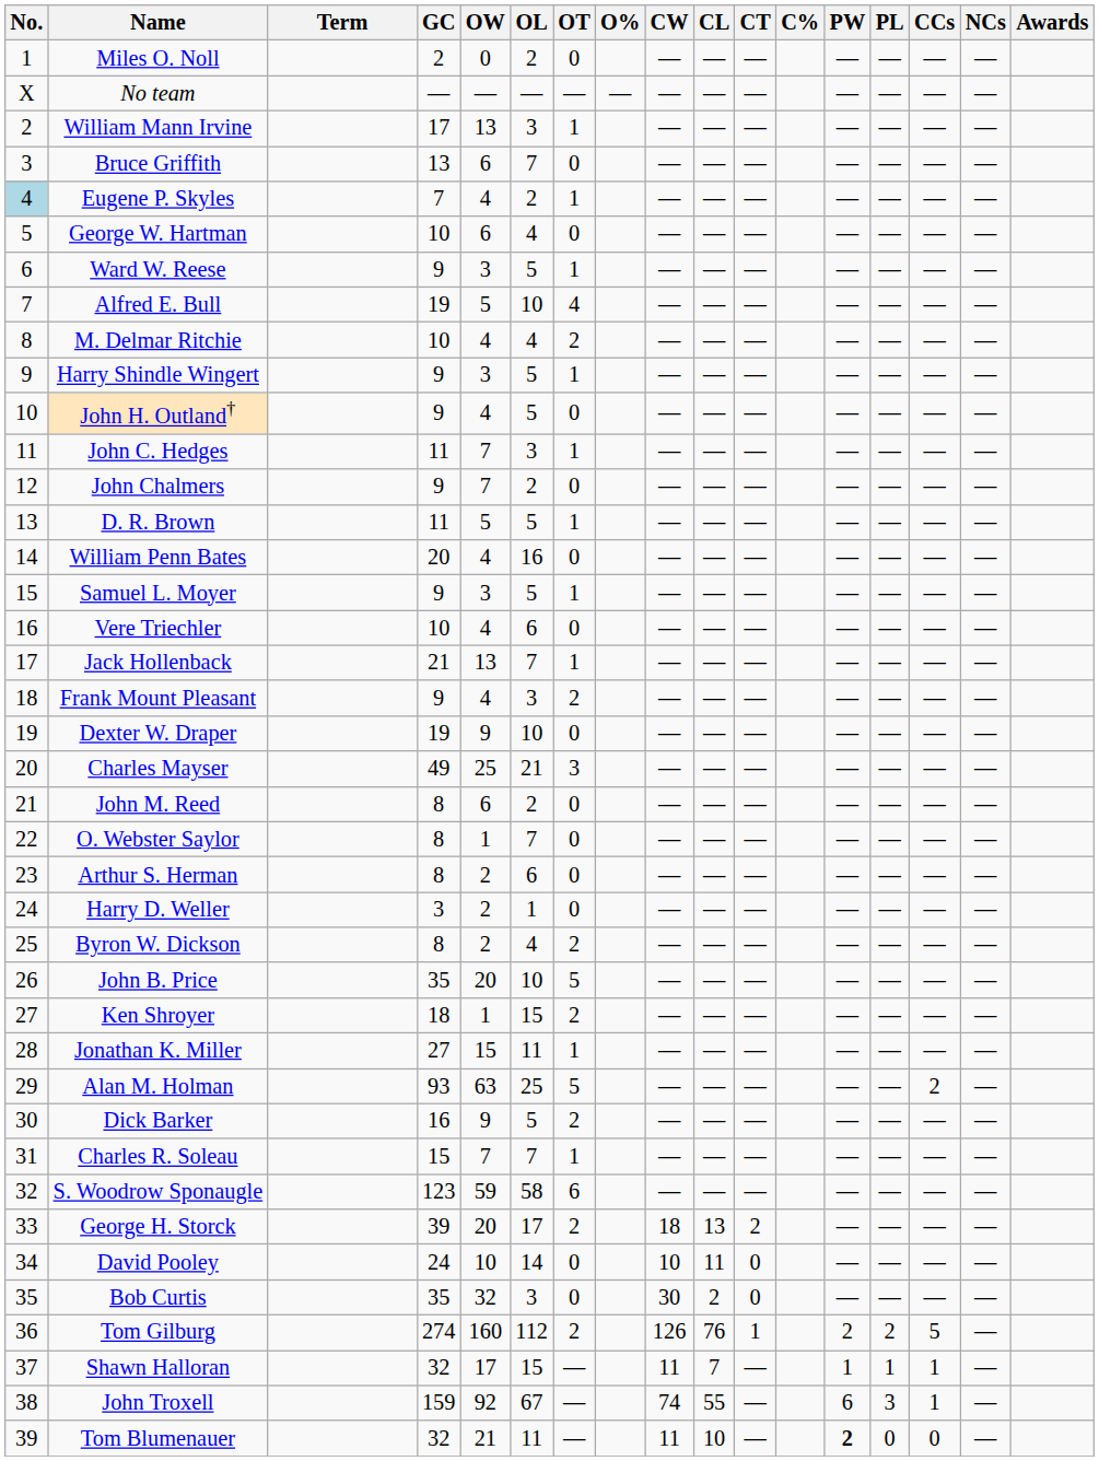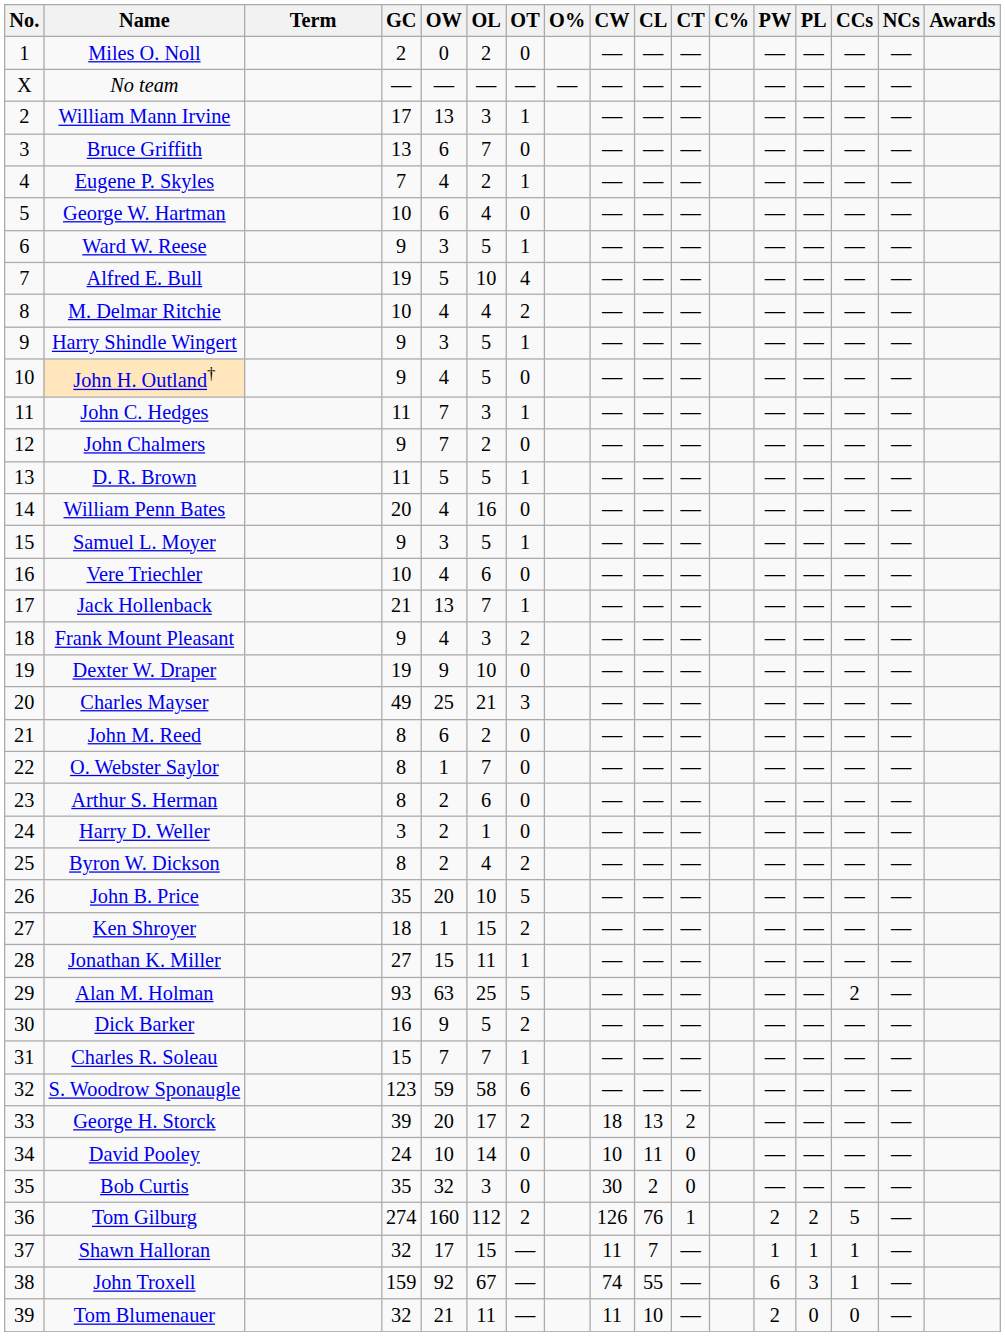Eugene P. Skyles | No.: lightblue background -> no background
Tom Blumenauer | PW: bold -> normal
